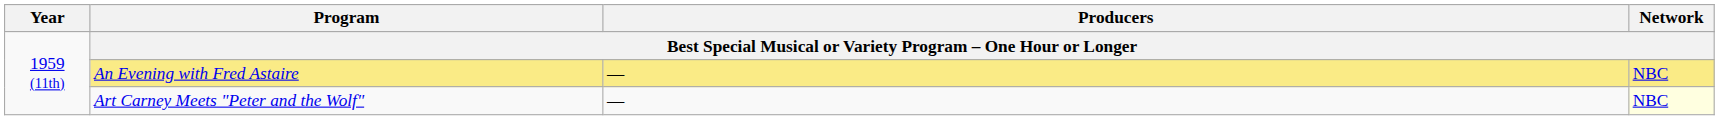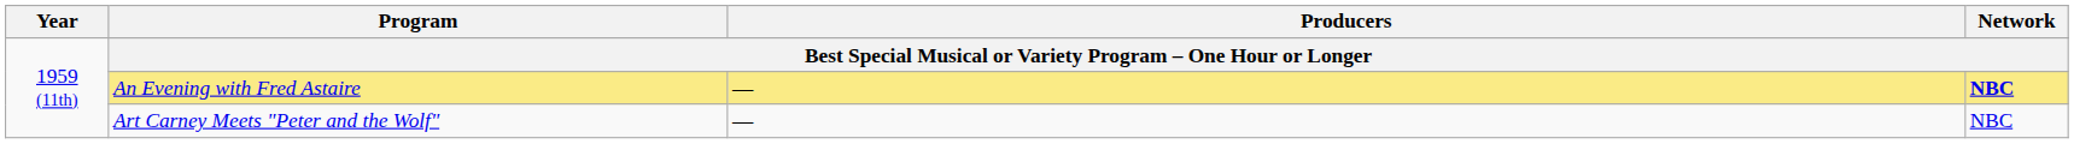An Evening with Fred Astaire | Network: normal -> bold
Art Carney Meets "Peter and the Wolf" | Network: lightyellow background -> no background
